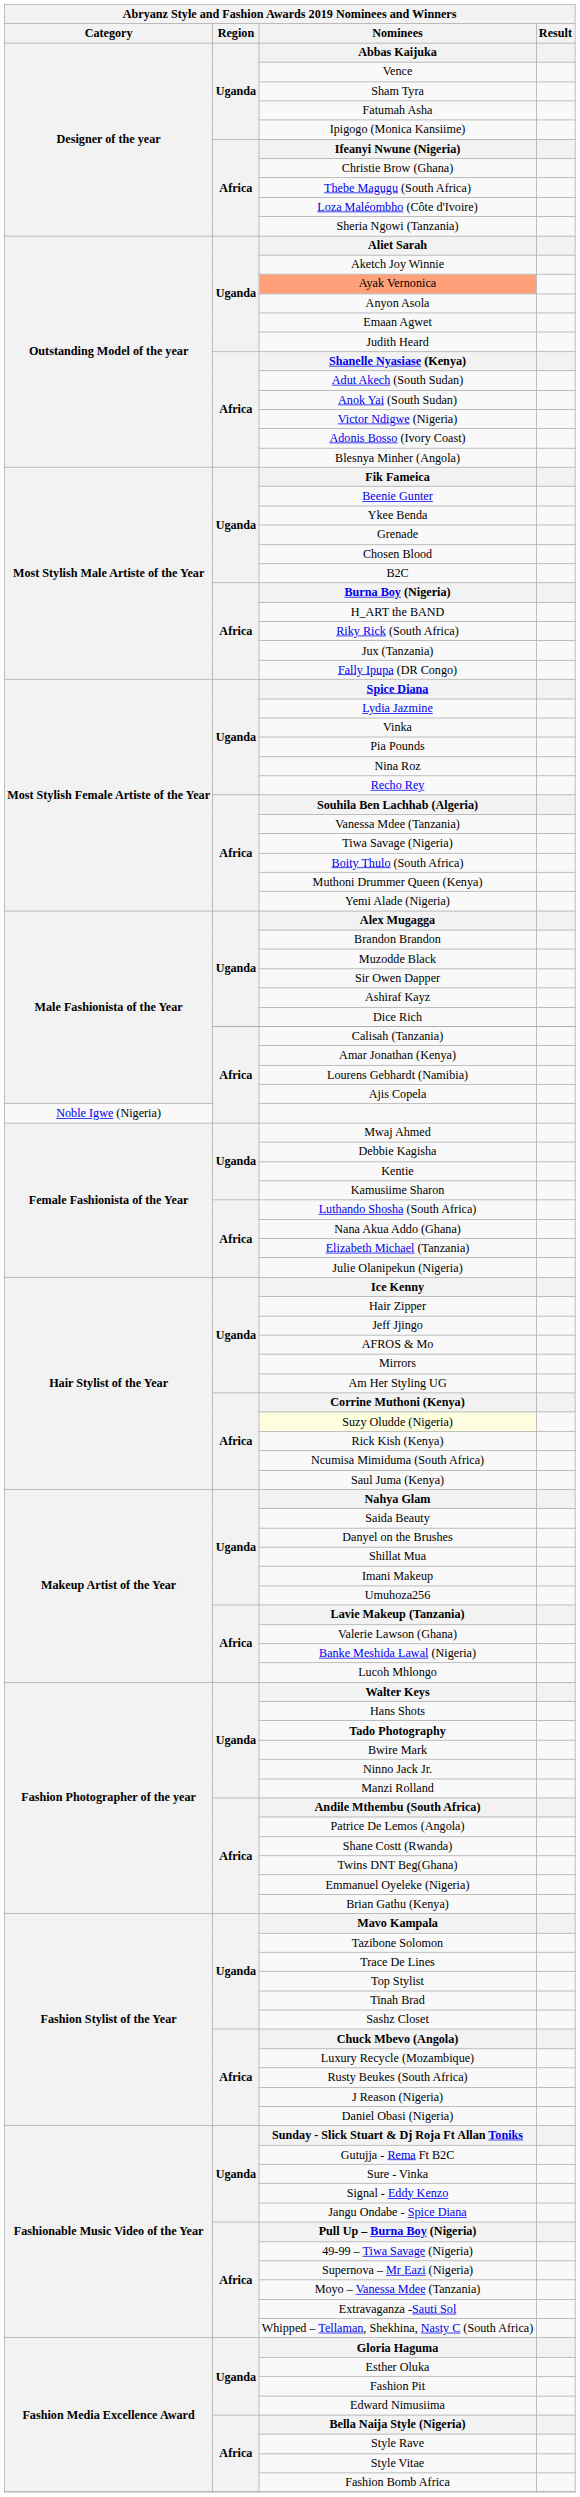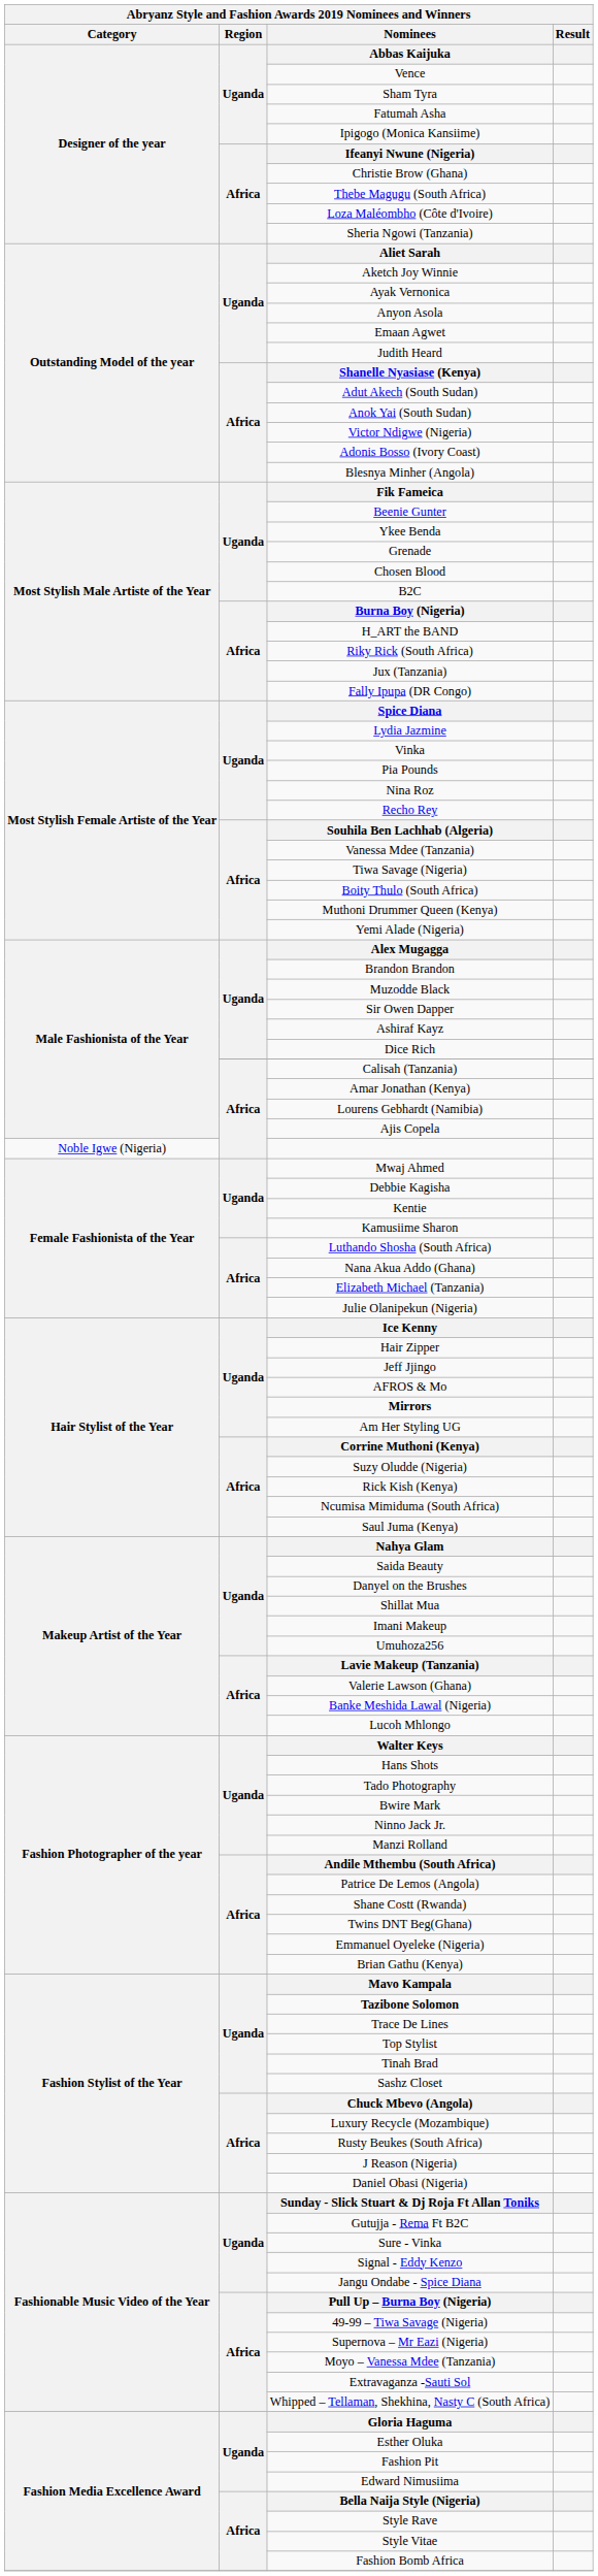Ayak Vernonica | Nominees / Abbas Kaijuka: lightsalmon background -> no background
Mirrors | Nominees / Abbas Kaijuka: normal -> bold
Suzy Oludde (Nigeria) | Nominees / Abbas Kaijuka: lightyellow background -> no background
Tado Photography | Nominees / Abbas Kaijuka: bold -> normal
Tazibone Solomon | Nominees / Abbas Kaijuka: normal -> bold
